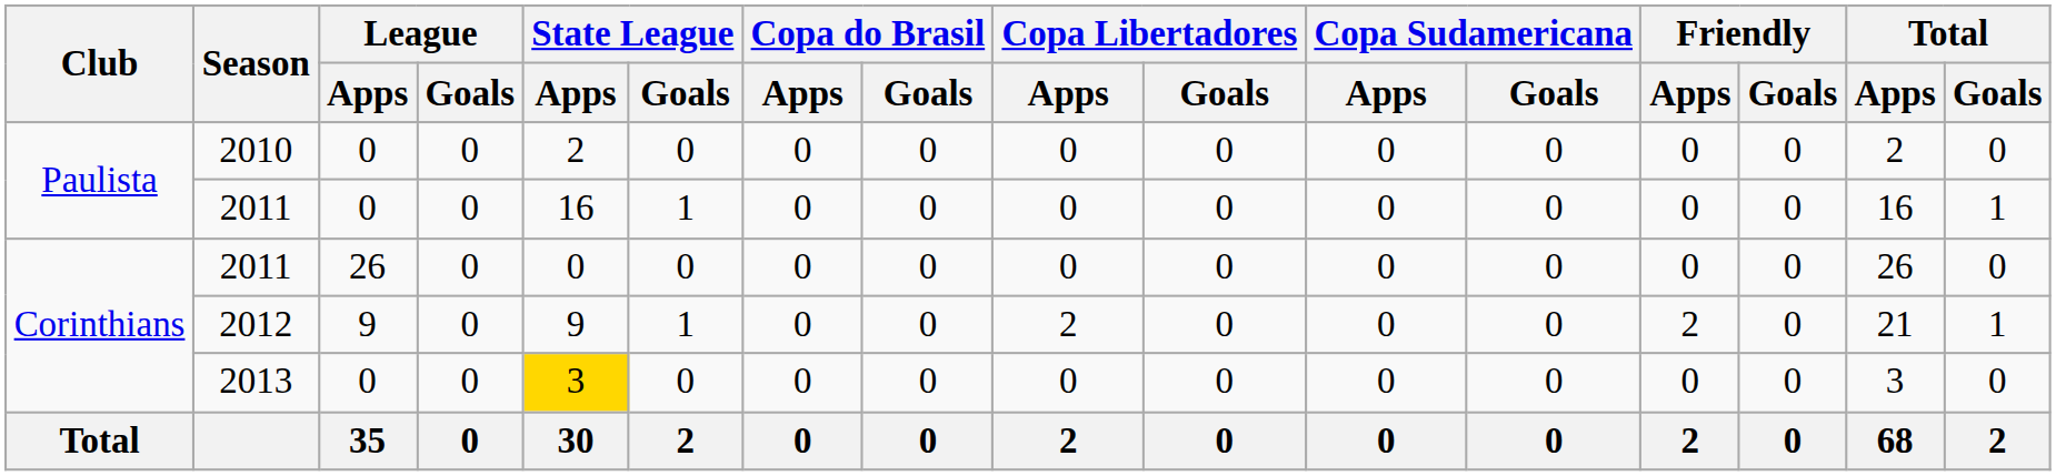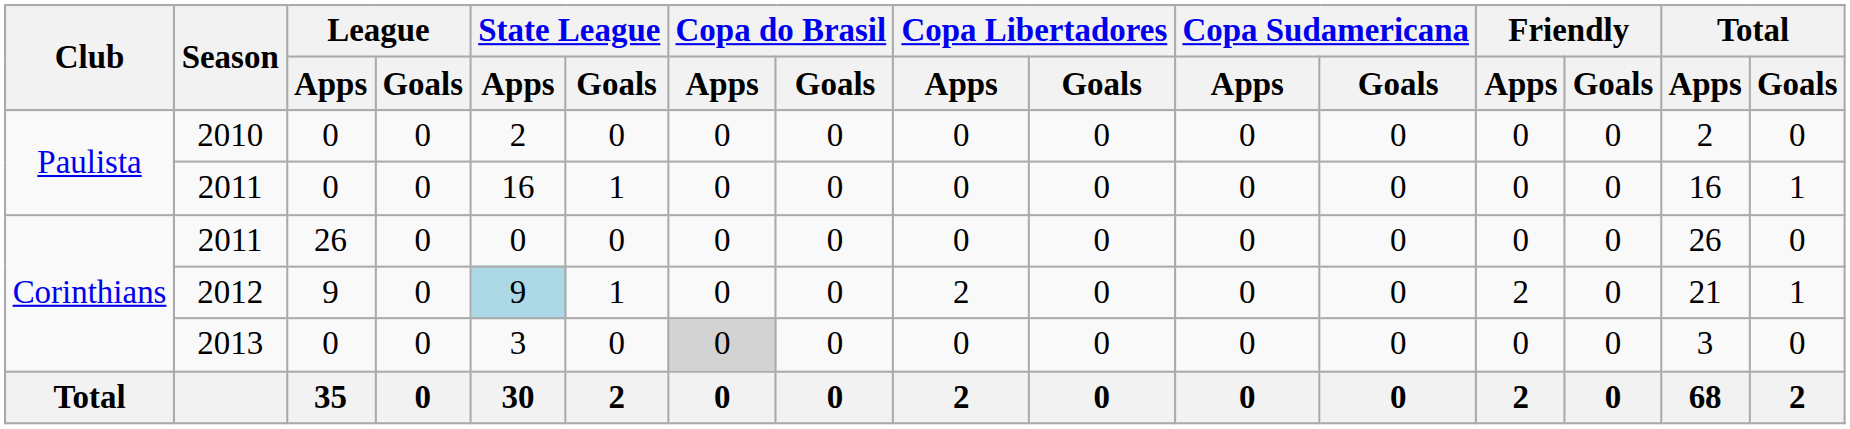2012 | State League / Apps: no background -> lightblue background
2013 | State League / Apps: gold background -> no background
2013 | Copa do Brasil / Apps: no background -> lightgrey background
